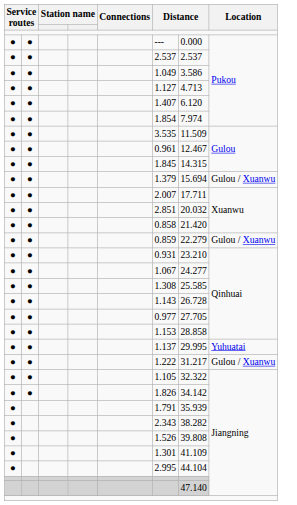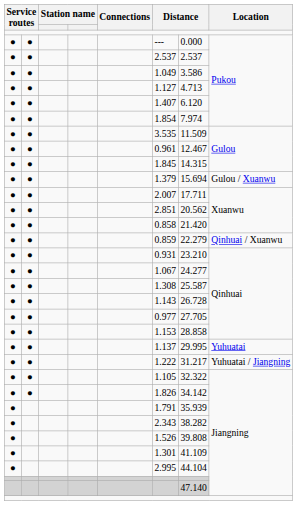row 15 | column 7: 20.032 -> 20.562
row 17 | Location: Gulou / Xuanwu -> Qinhuai / Xuanwu
row 20 | column 7: 25.585 -> 25.587
row 25 | Location: Gulou / Xuanwu -> Yuhuatai / Jiangning
